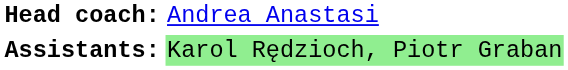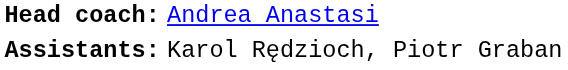Assistants: | column 2: lightgreen background -> no background
